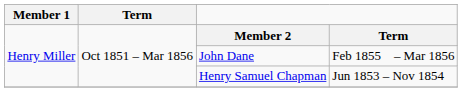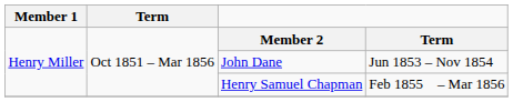John Dane | column 4: Feb 1855 – Mar 1856 -> Jun 1853 – Nov 1854
Henry Samuel Chapman | column 4: Jun 1853 – Nov 1854 -> Feb 1855 – Mar 1856
